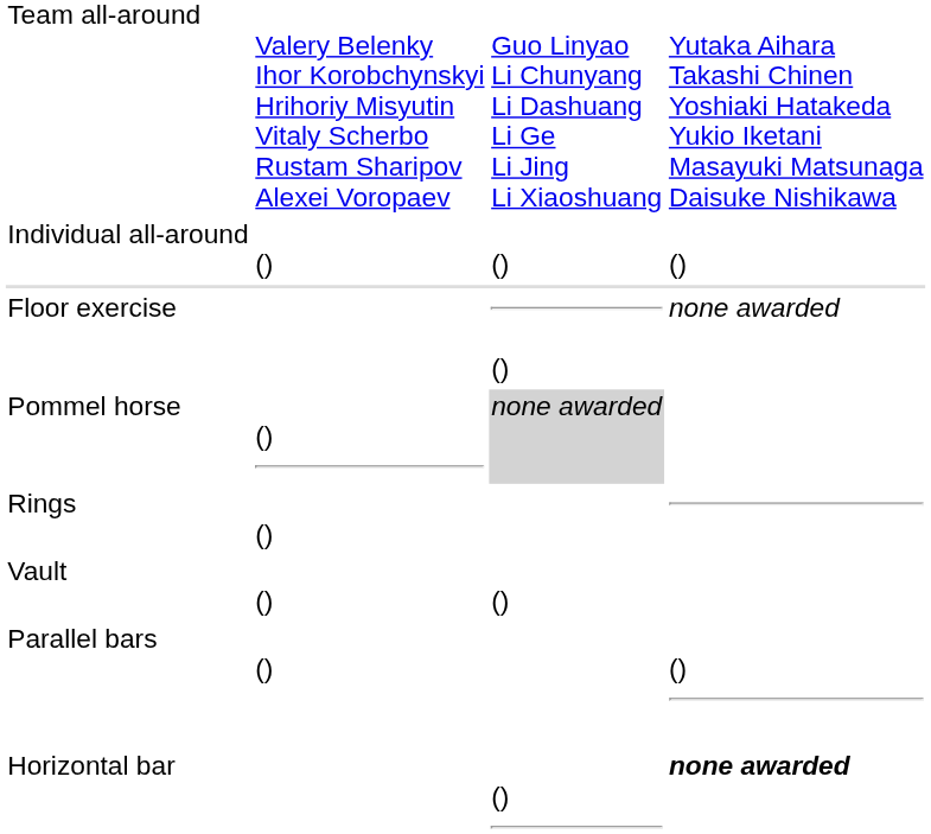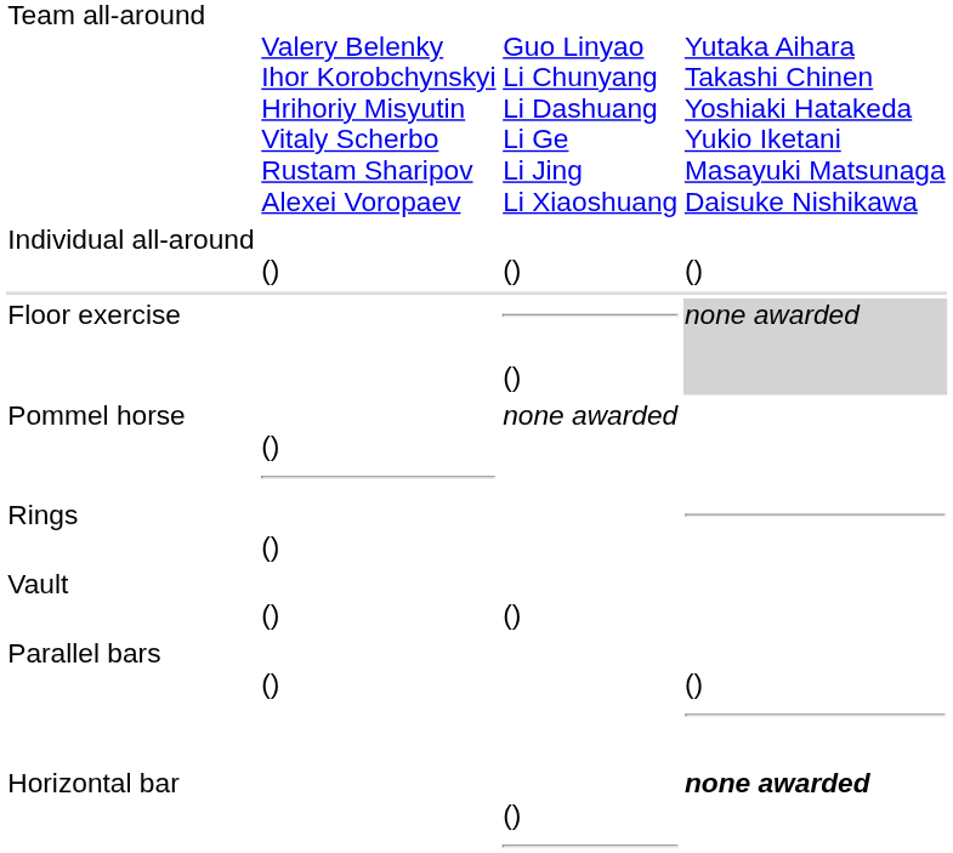Floor exercise | column 4: no background -> lightgrey background
Pommel horse | column 3: lightgrey background -> no background
